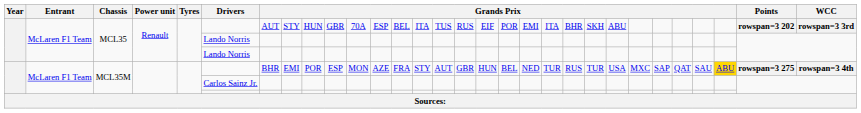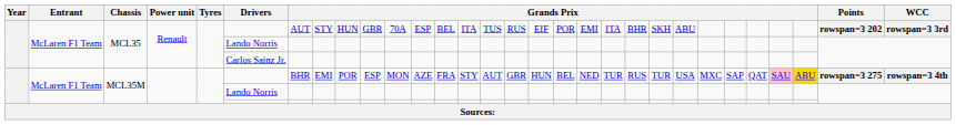row 4 | Drivers: Lando Norris -> Carlos Sainz Jr.
row 5 | column 27: no background -> pink background
row 6 | Drivers: Carlos Sainz Jr. -> Lando Norris
